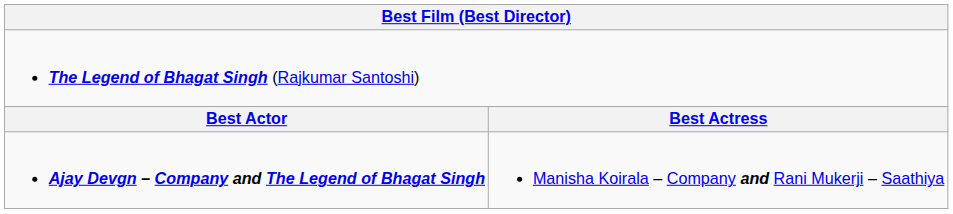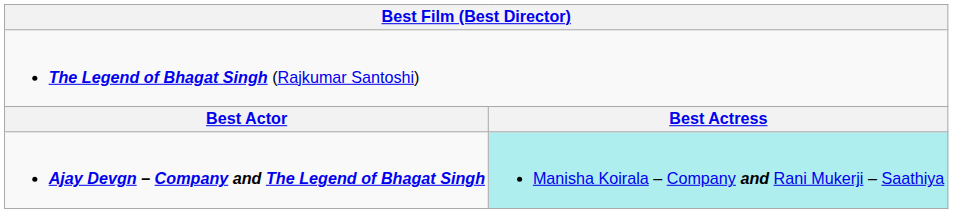Ajay Devgn – Company and The Legend of Bhagat Singh | column 2: no background -> paleturquoise background
